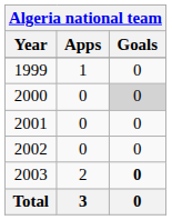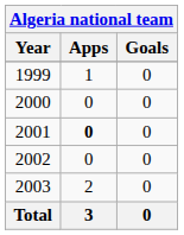2000 | Goals: lightgrey background -> no background
2001 | Apps: normal -> bold
2003 | Goals: bold -> normal
